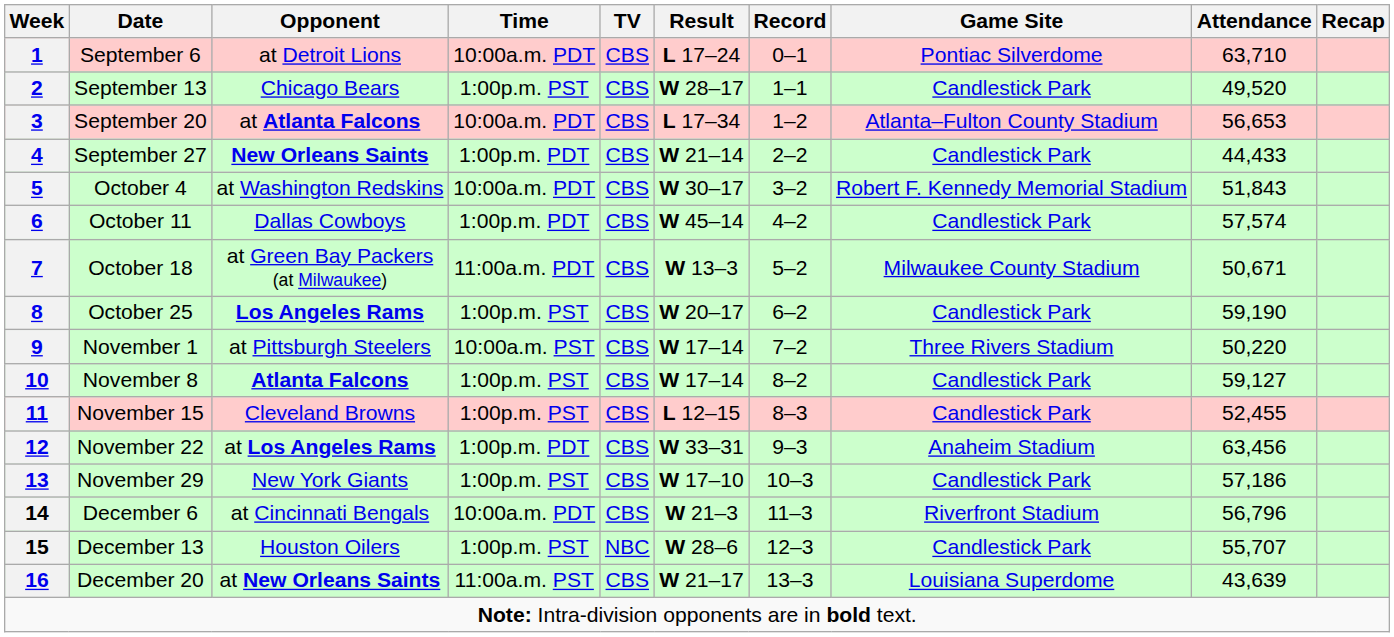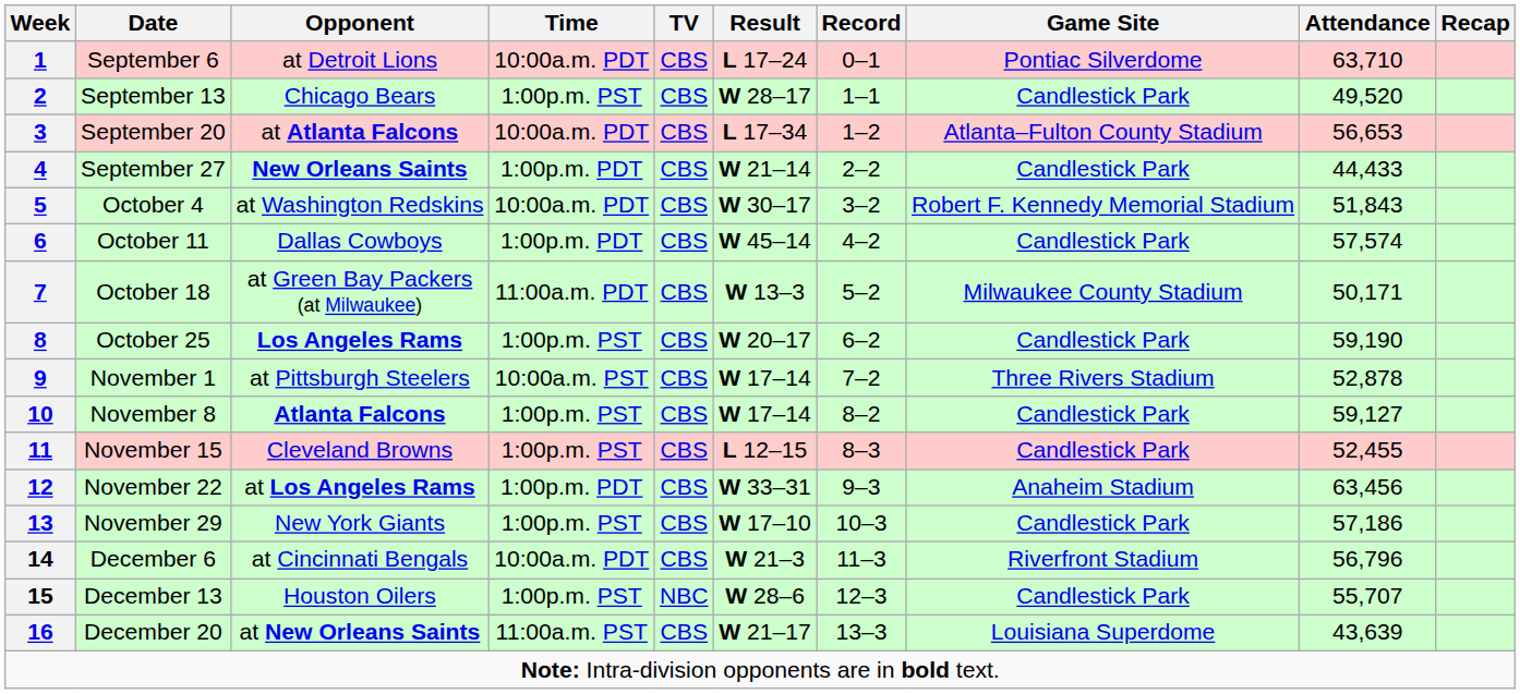7 | Attendance: 50,671 -> 50,171
9 | Attendance: 50,220 -> 52,878
